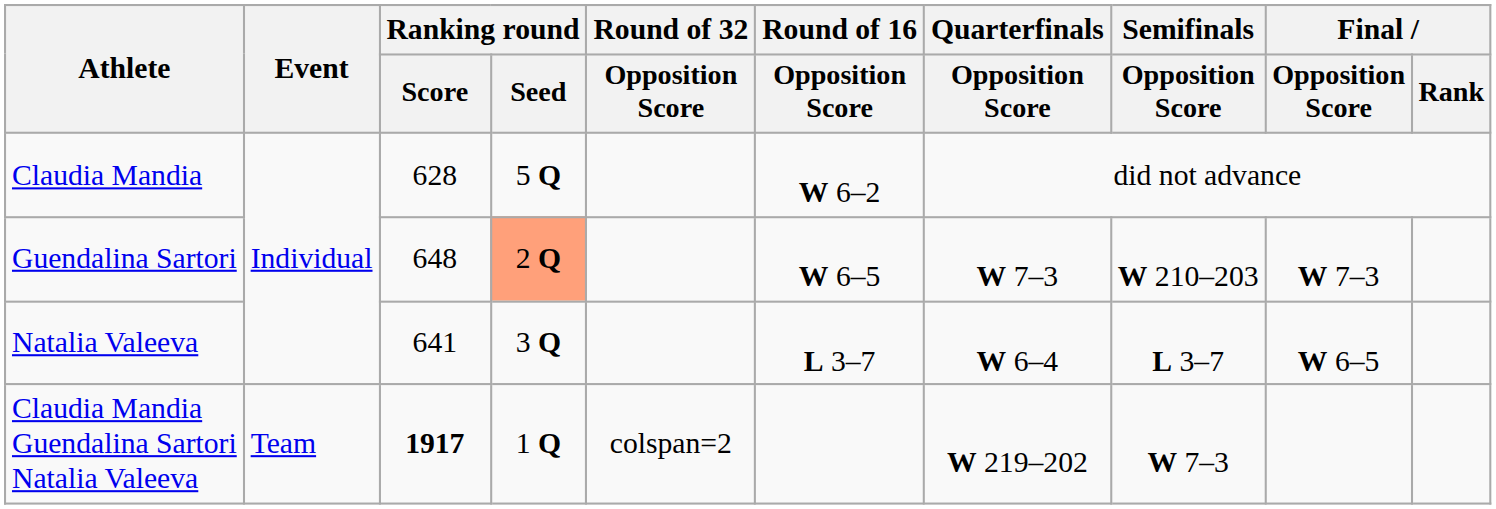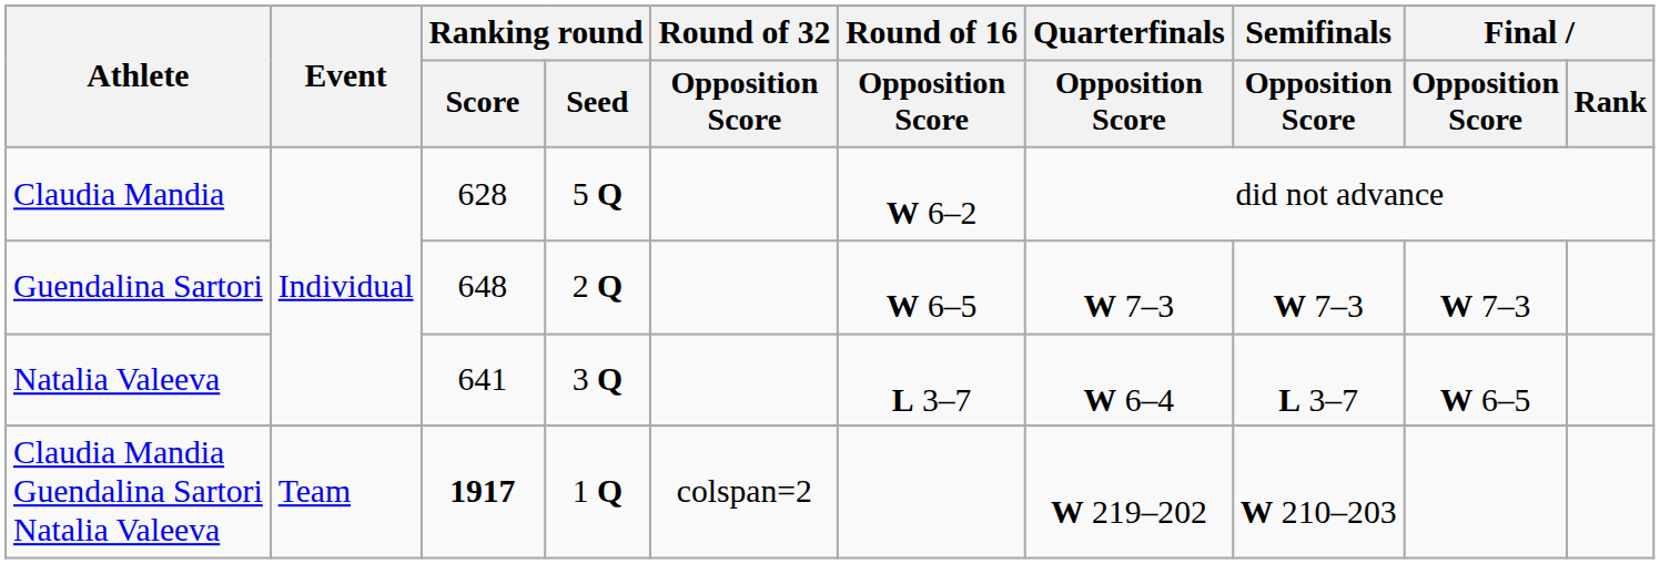Guendalina Sartori | Ranking round / Seed: lightsalmon background -> no background
Guendalina Sartori | Semifinals / Opposition Score: W 210–203 -> W 7–3
Claudia Mandia Guendalina Sartori Natalia Valeeva | Semifinals / Opposition Score: W 7–3 -> W 210–203
